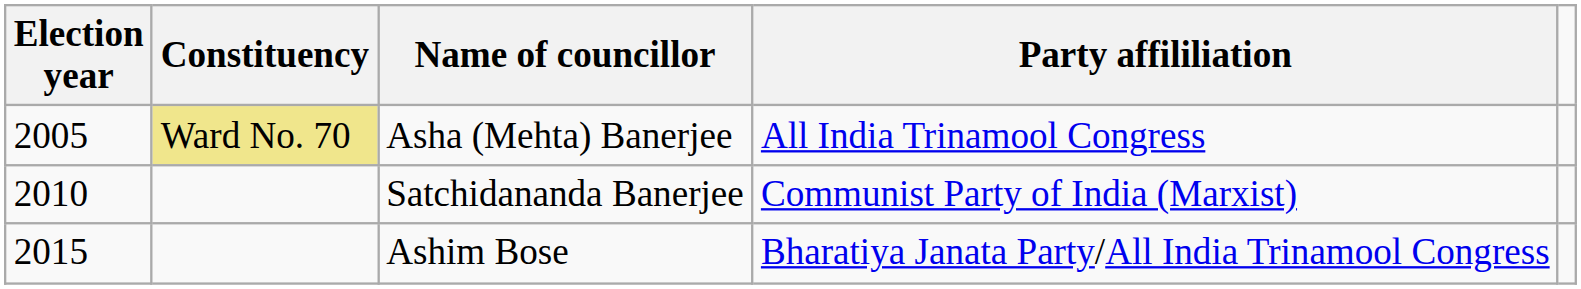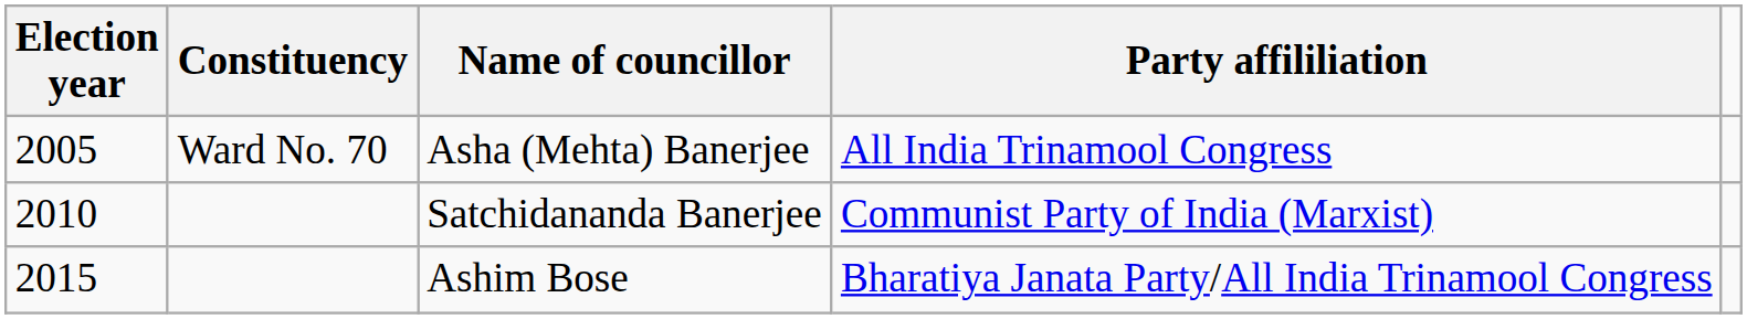Asha (Mehta) Banerjee | Constituency: khaki background -> no background
